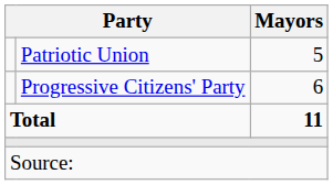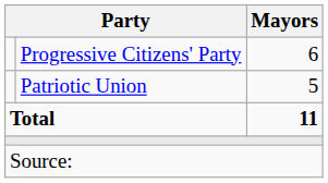rows swapped: Progressive Citizens' Party <-> Patriotic Union
